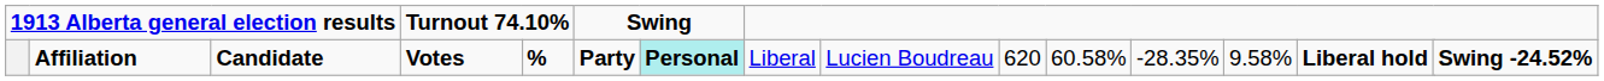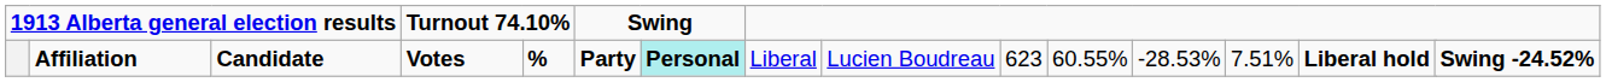Affiliation | column 10: 620 -> 623
Affiliation | column 11: 60.58% -> 60.55%
Affiliation | column 12: -28.35% -> -28.53%
Affiliation | column 13: 9.58% -> 7.51%
